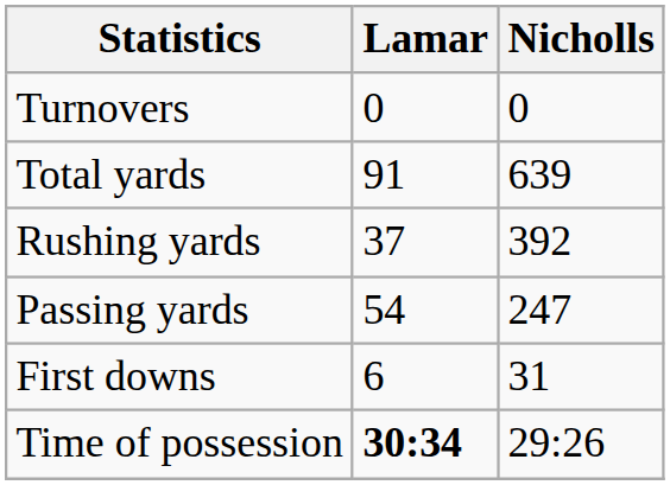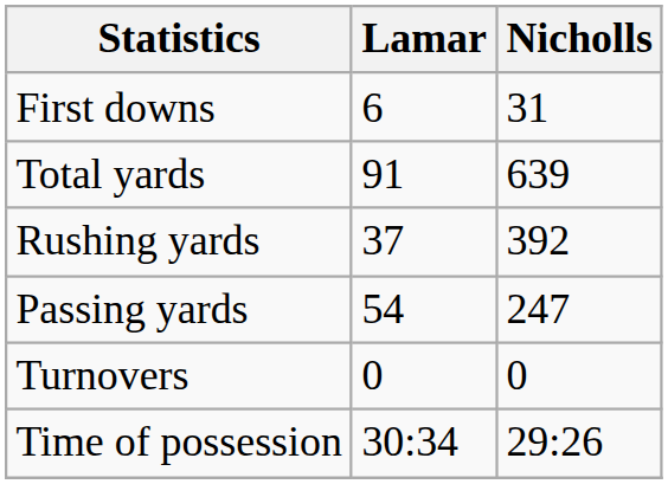rows swapped: First downs <-> Turnovers
Time of possession | Lamar: bold -> normal
